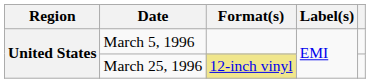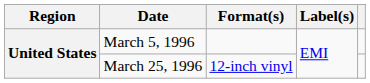March 25, 1996 | Format(s): khaki background -> no background
